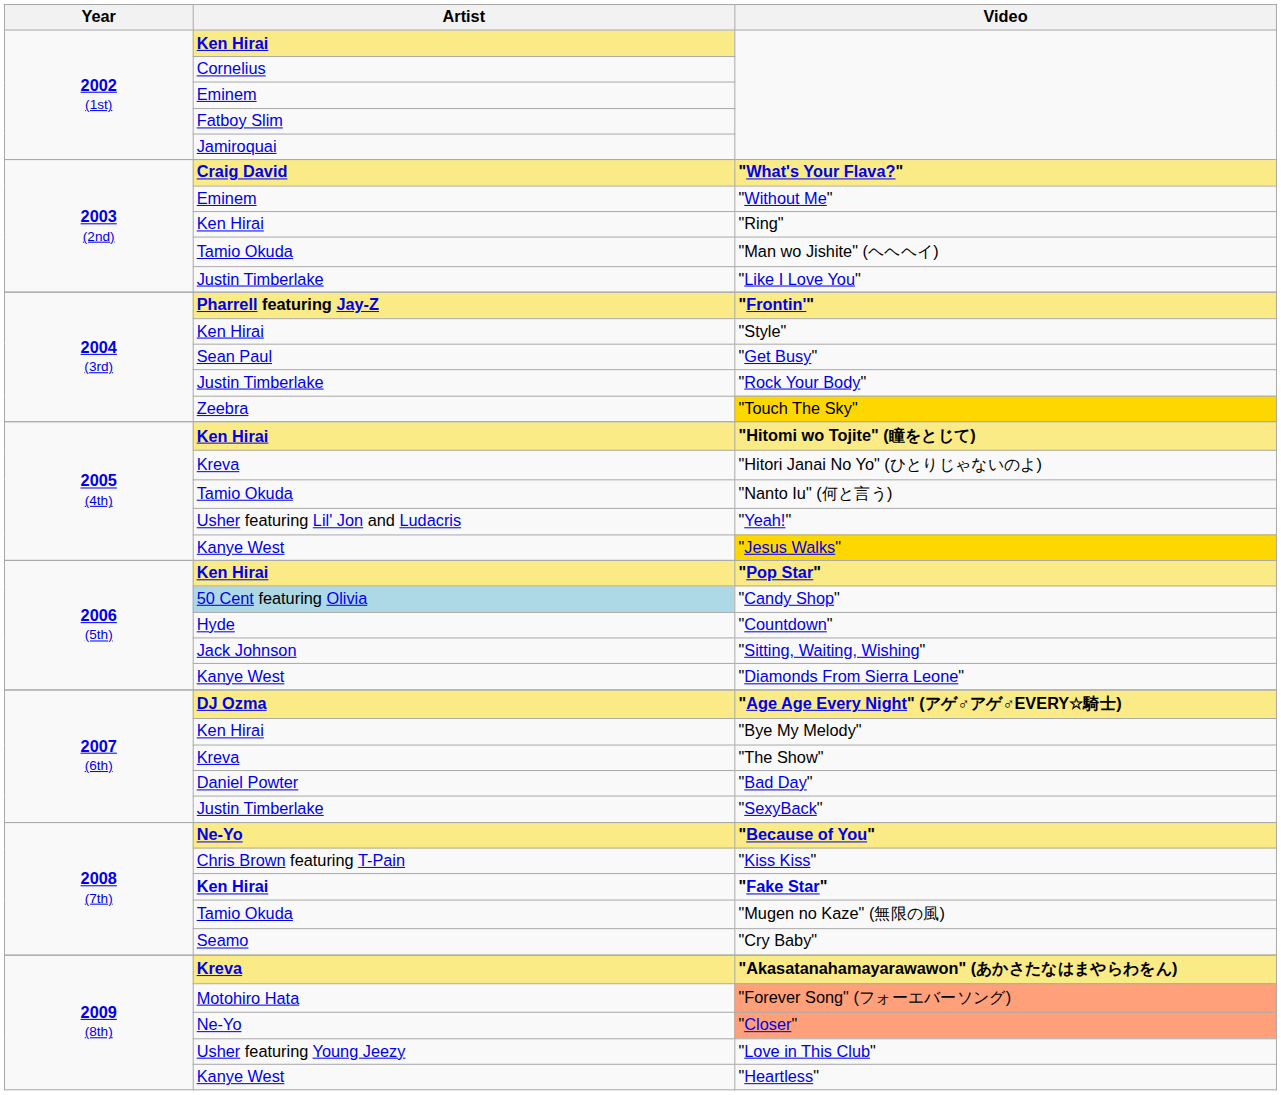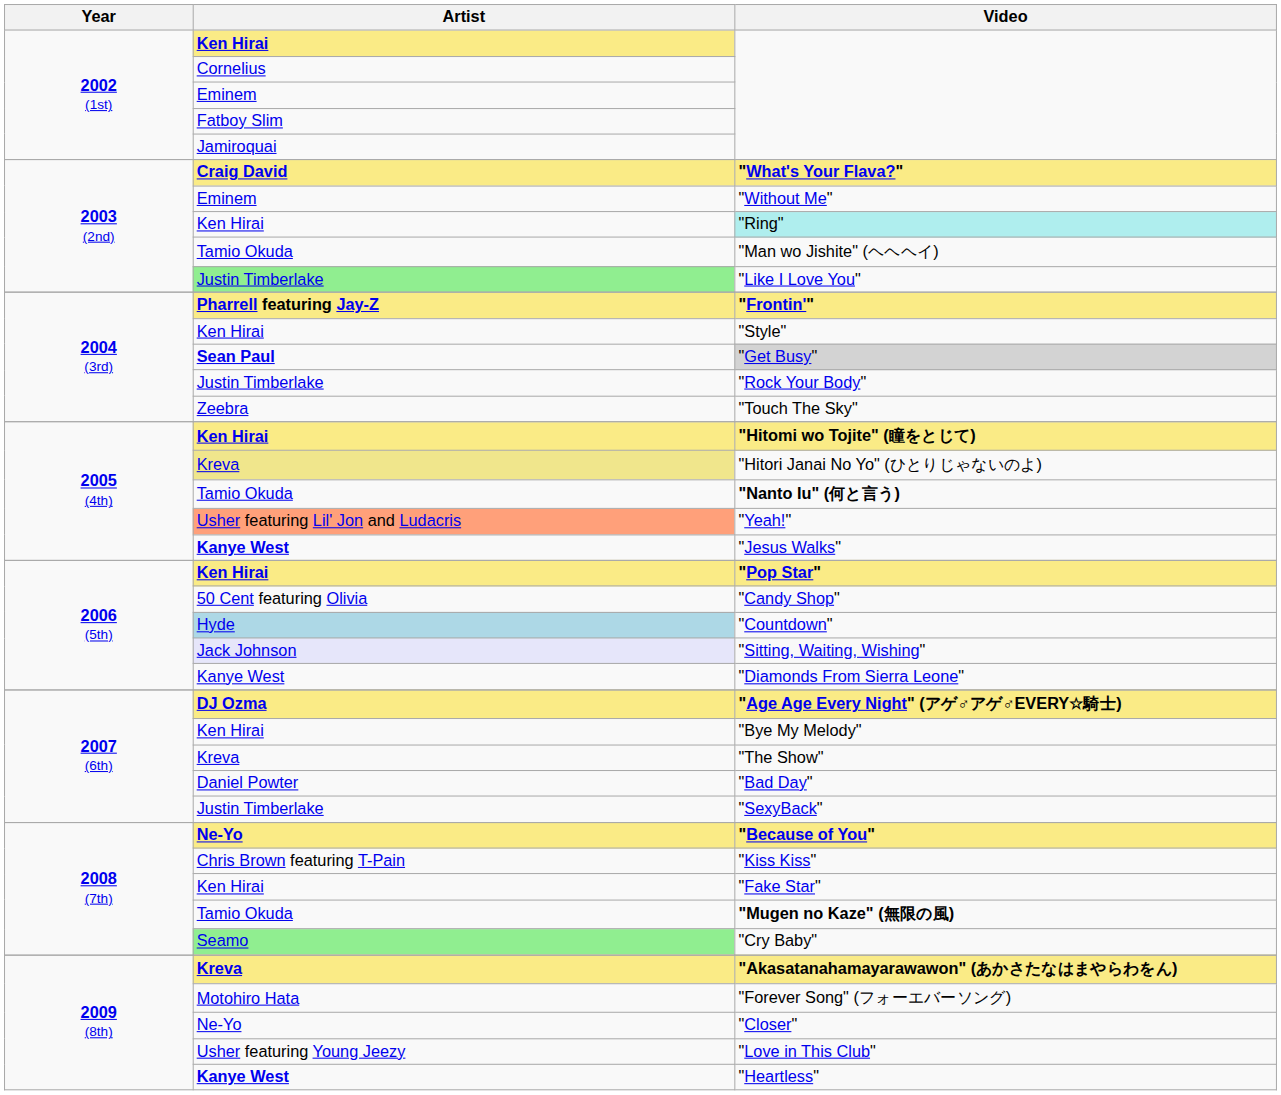"Ring" | Video: no background -> paleturquoise background
"Like I Love You" | Artist: no background -> lightgreen background
"Get Busy" | Artist: normal -> bold
"Get Busy" | Video: no background -> lightgrey background
"Touch The Sky" | Video: gold background -> no background
"Hitori Janai No Yo" (ひとりじゃないのよ) | Artist: no background -> khaki background
"Nanto Iu" (何と言う) | Video: normal -> bold
"Yeah!" | Artist: no background -> lightsalmon background
"Jesus Walks" | Artist: normal -> bold
"Jesus Walks" | Video: gold background -> no background
"Candy Shop" | Artist: lightblue background -> no background
"Countdown" | Artist: no background -> lightblue background
"Sitting, Waiting, Wishing" | Artist: no background -> lavender background
"Fake Star" | Artist: bold -> normal
"Fake Star" | Video: bold -> normal
"Mugen no Kaze" (無限の風) | Video: normal -> bold
"Cry Baby" | Artist: no background -> lightgreen background
"Forever Song" (フォーエバーソング) | Video: lightsalmon background -> no background
"Closer" | Video: lightsalmon background -> no background
"Heartless" | Artist: normal -> bold
